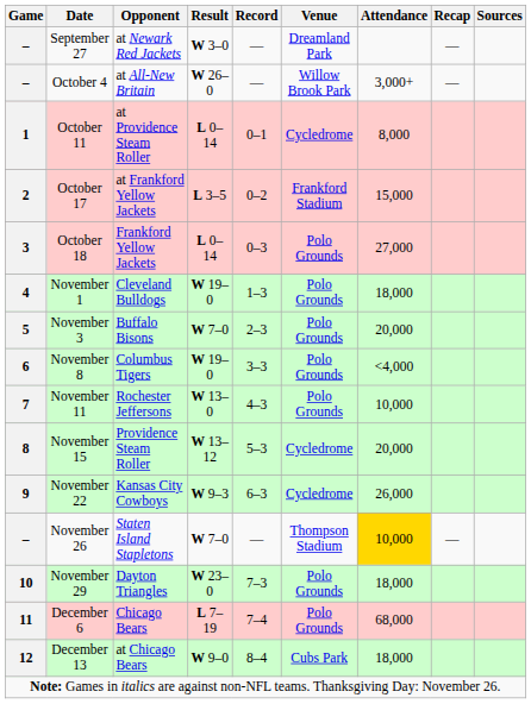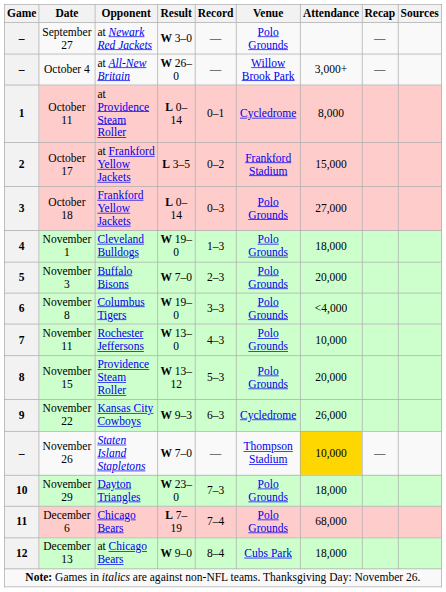September 27 | Venue: Dreamland Park -> Polo Grounds
November 15 | Venue: Cycledrome -> Polo Grounds
